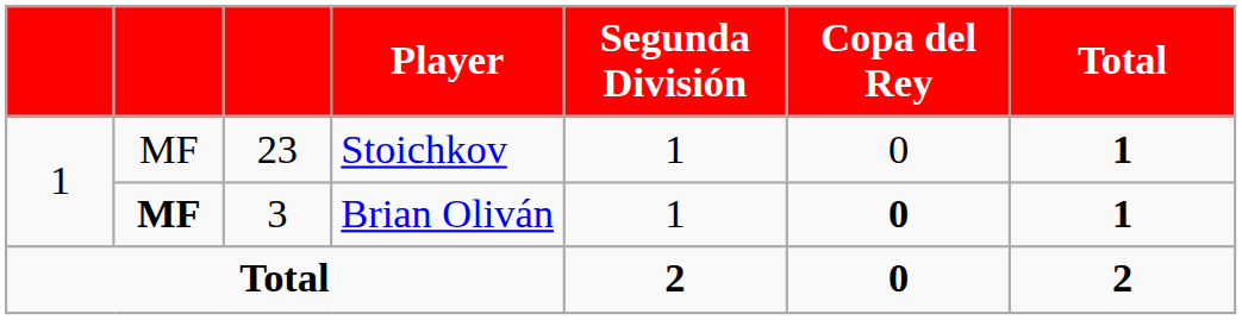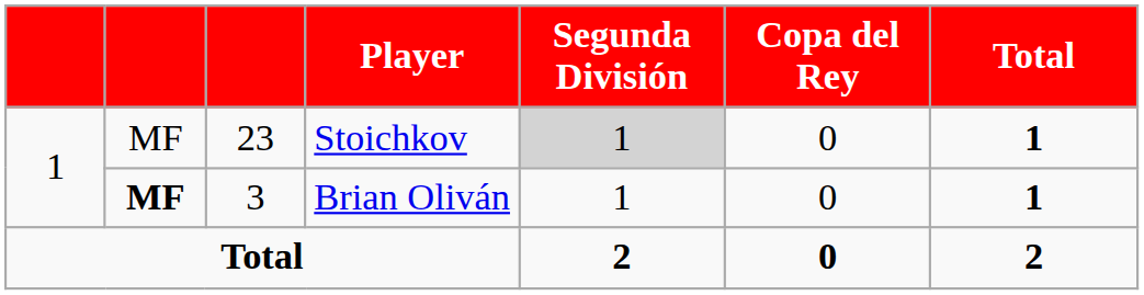Stoichkov | Segunda División: no background -> lightgrey background
Brian Oliván | Copa del Rey: bold -> normal
